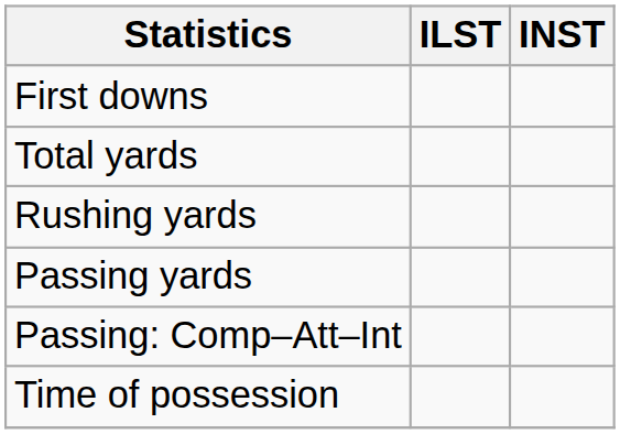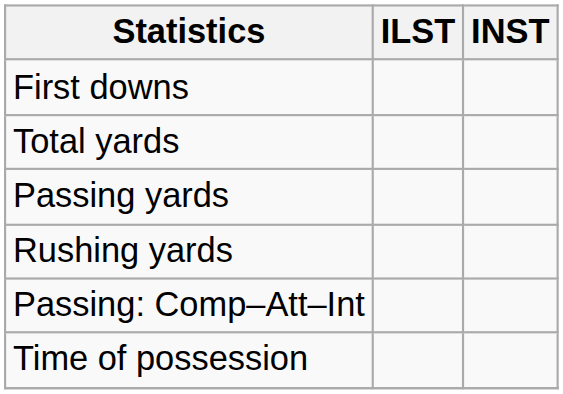rows swapped: Rushing yards <-> Passing yards
